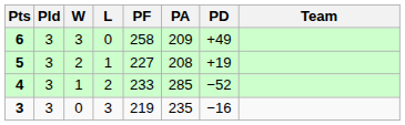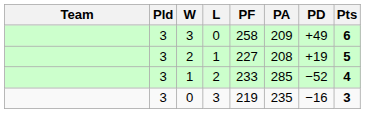columns swapped: Team <-> Pts
